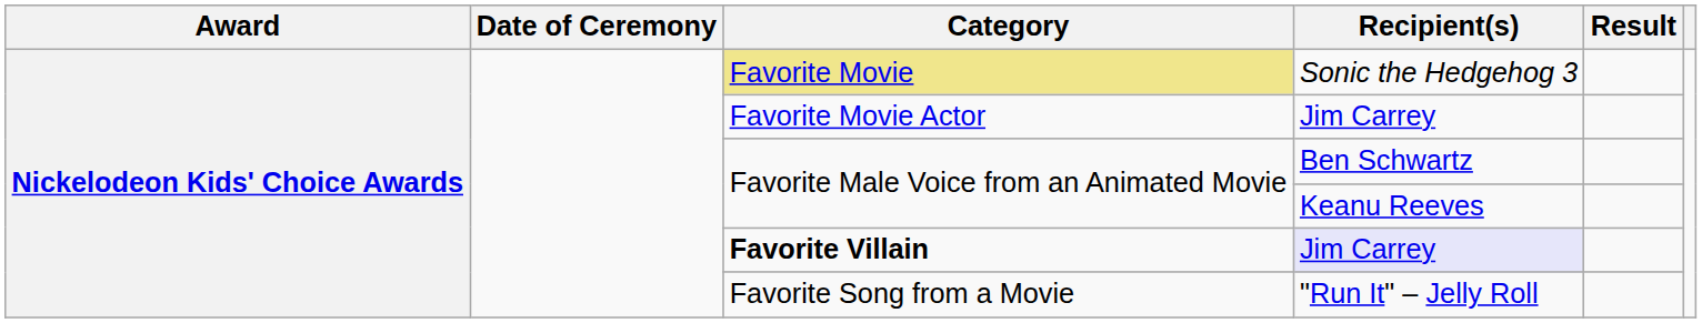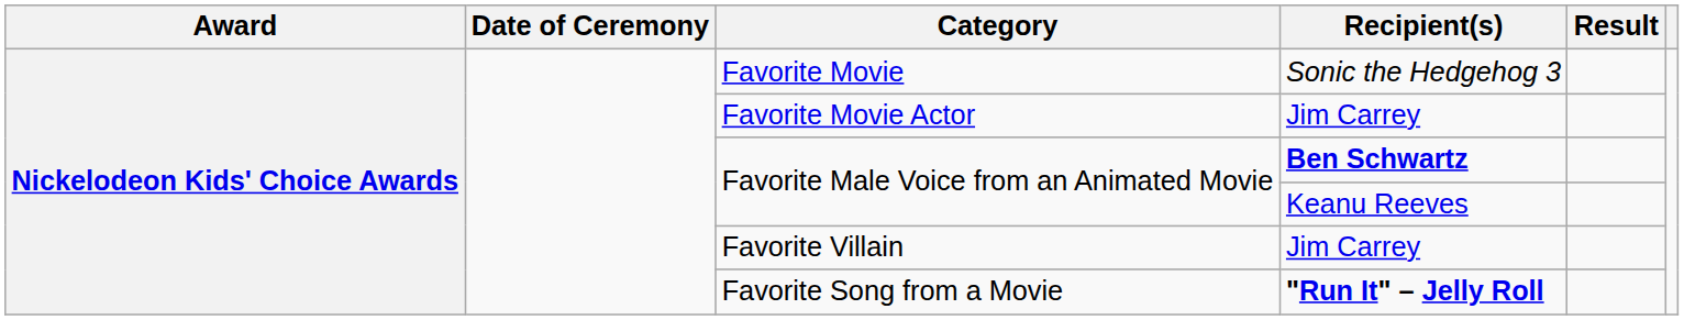Favorite Movie | Category: khaki background -> no background
Favorite Male Voice from an Animated Movie / Ben Schwartz | Recipient(s): normal -> bold
Favorite Villain | Category: bold -> normal
Favorite Villain | Recipient(s): lavender background -> no background
Favorite Song from a Movie | Recipient(s): normal -> bold
